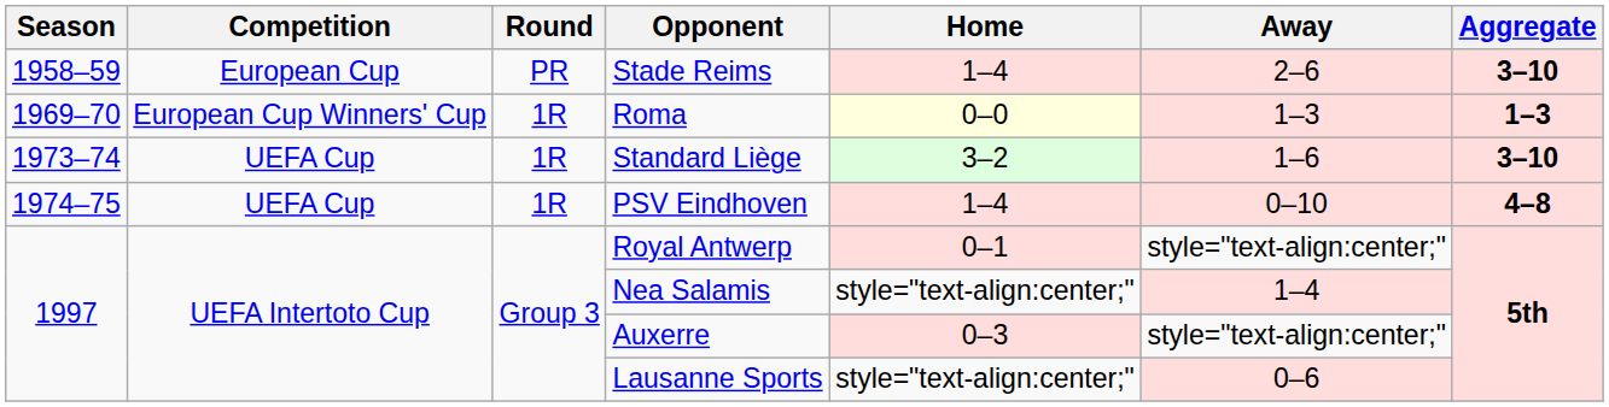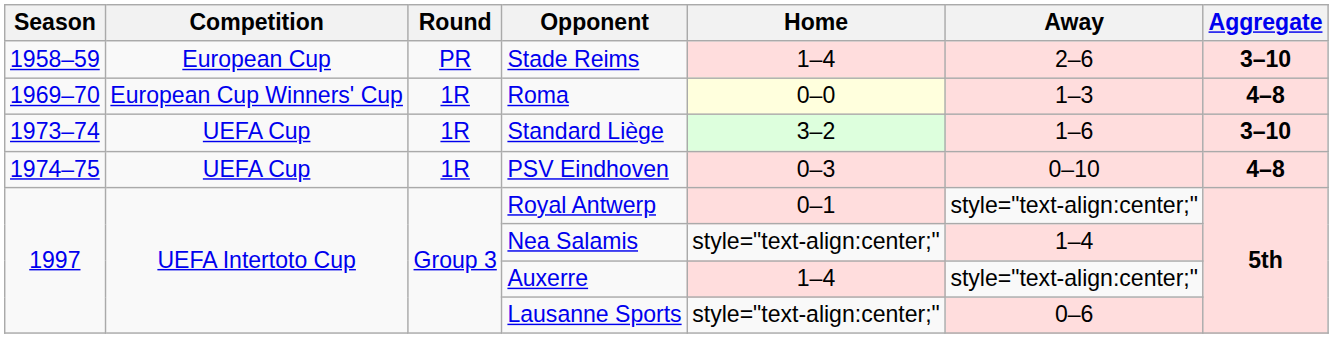Roma | Aggregate: 1–3 -> 4–8
PSV Eindhoven | Home: 1–4 -> 0–3
Auxerre | Home: 0–3 -> 1–4
